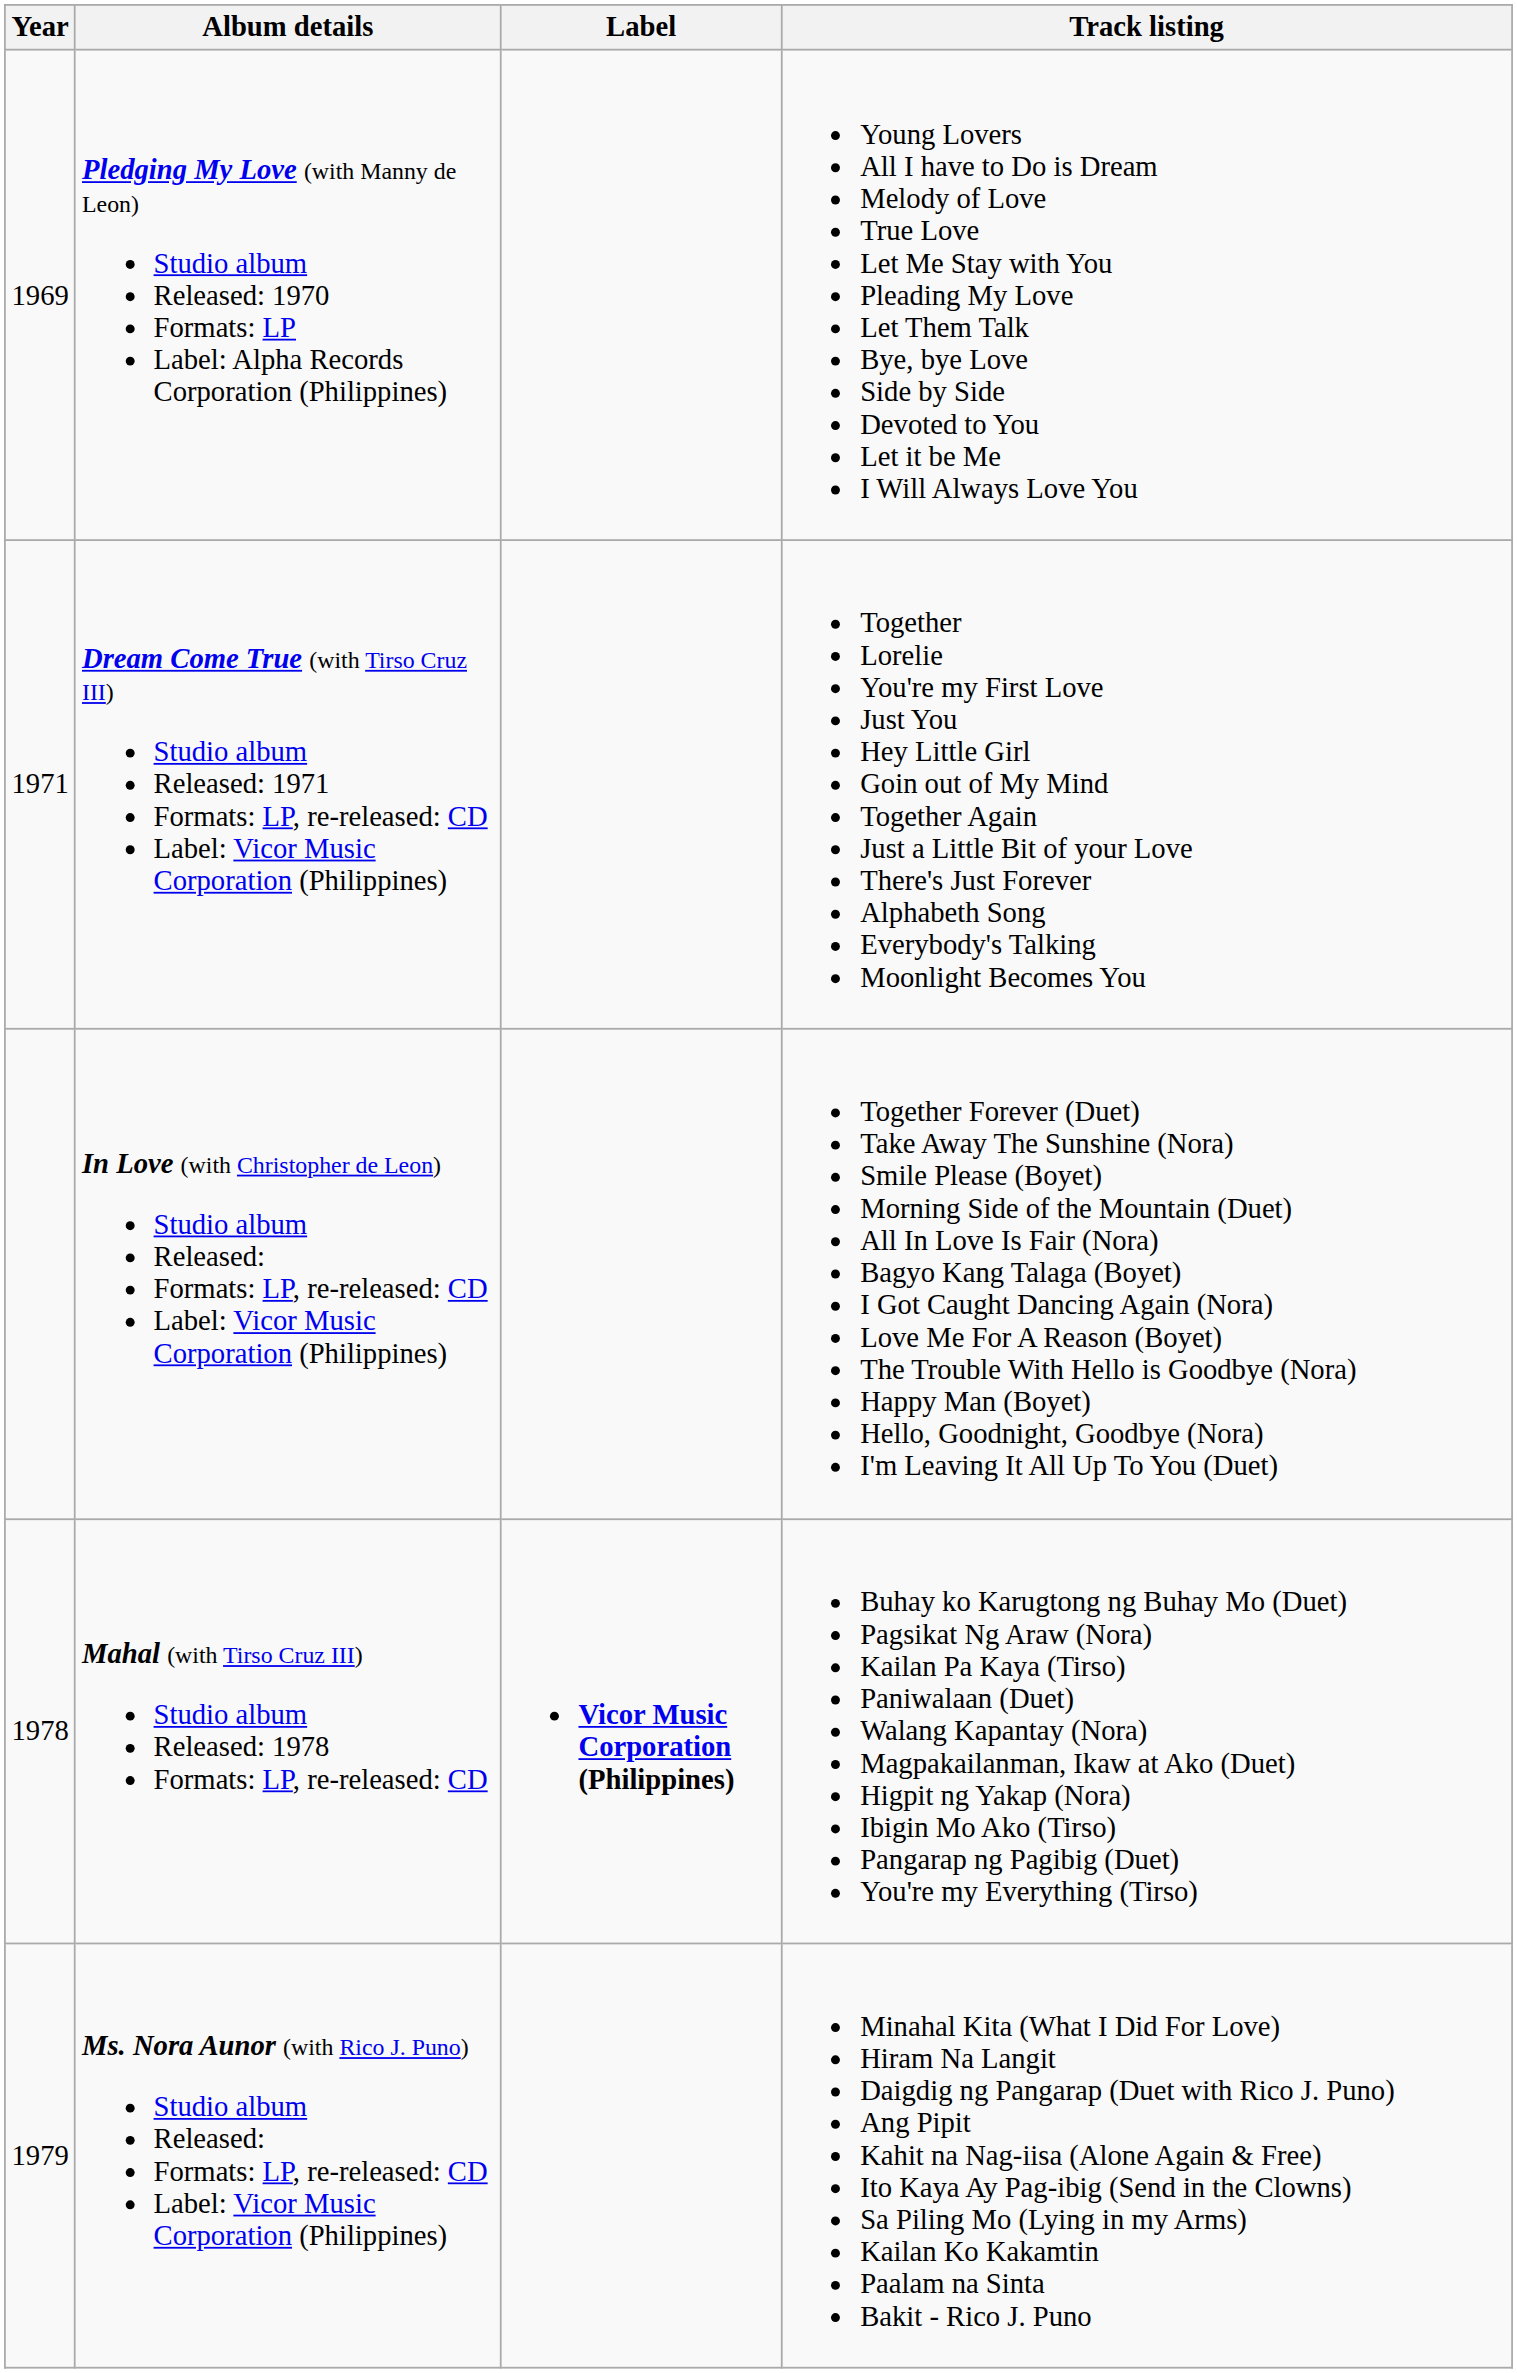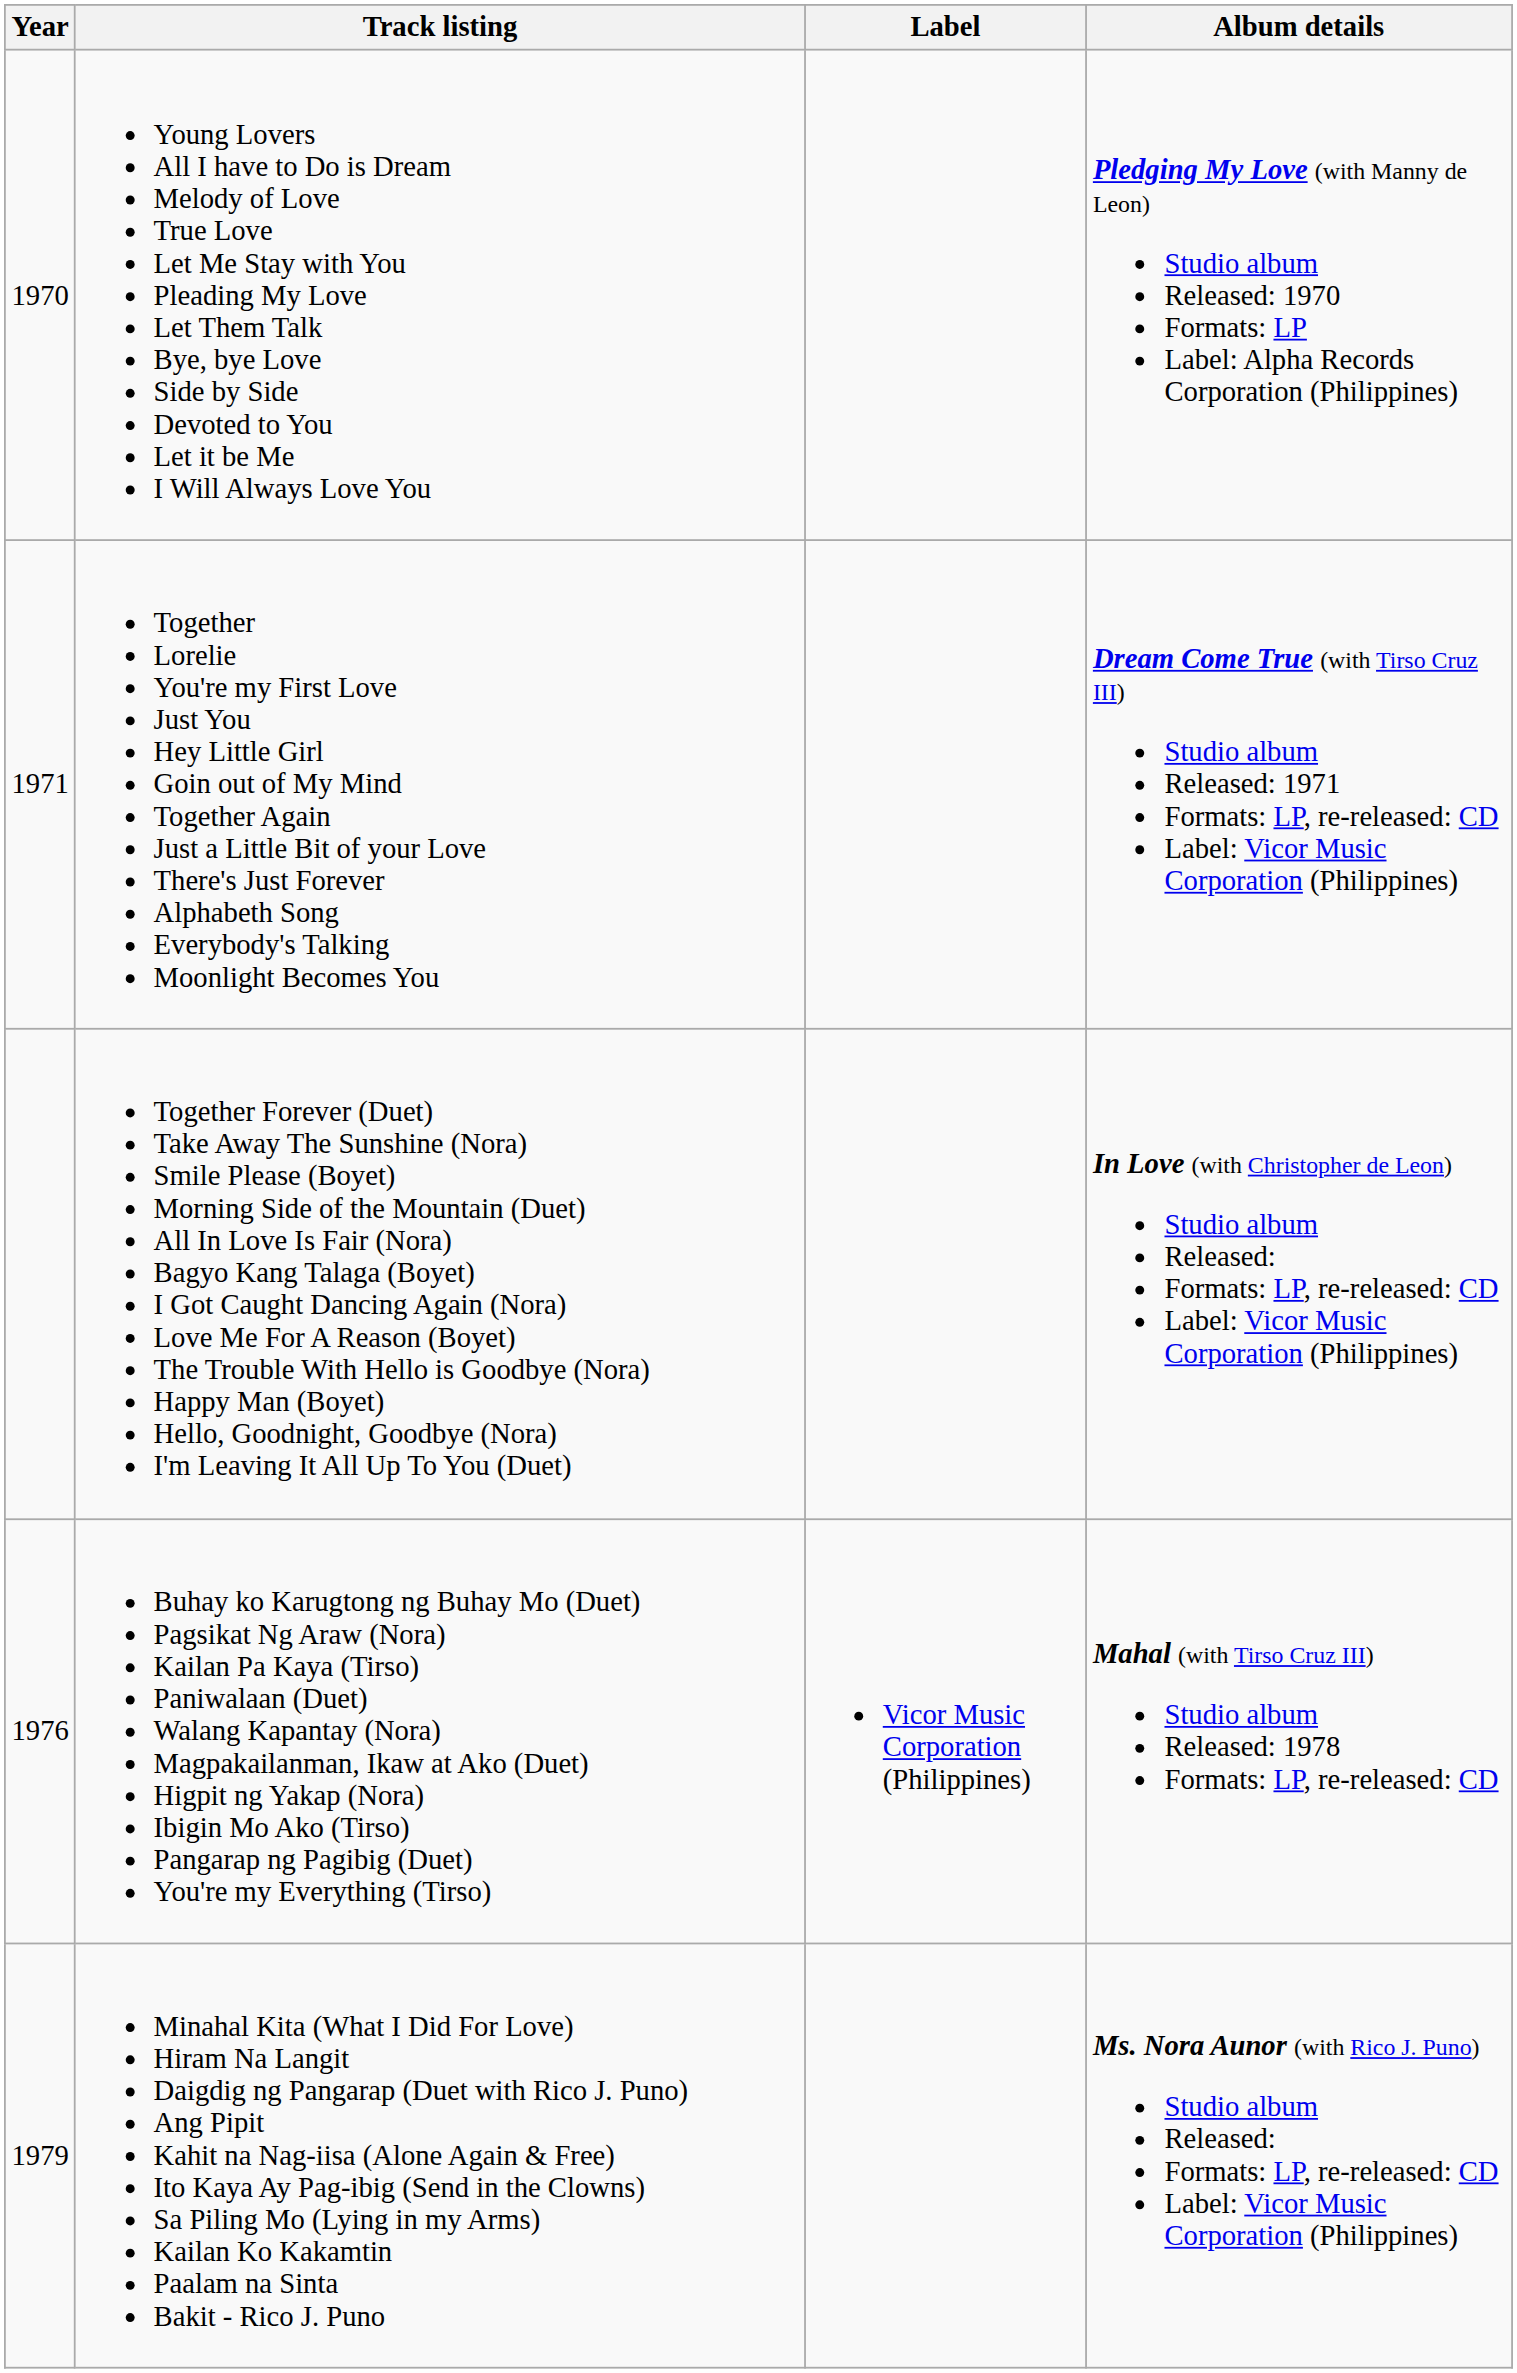columns swapped: Album details <-> Track listing
row 2 | Year: 1969 -> 1970
row 5 | Year: 1978 -> 1976
row 5 | Label: bold -> normal
